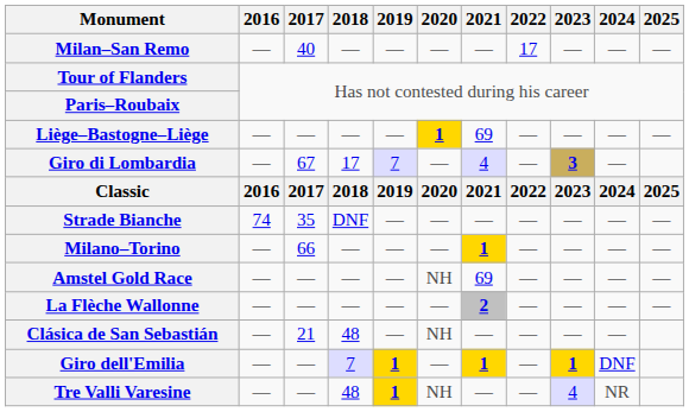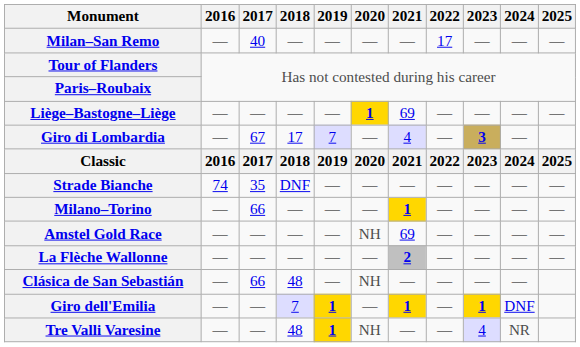Clásica de San Sebastián | 2017: 21 -> 66
